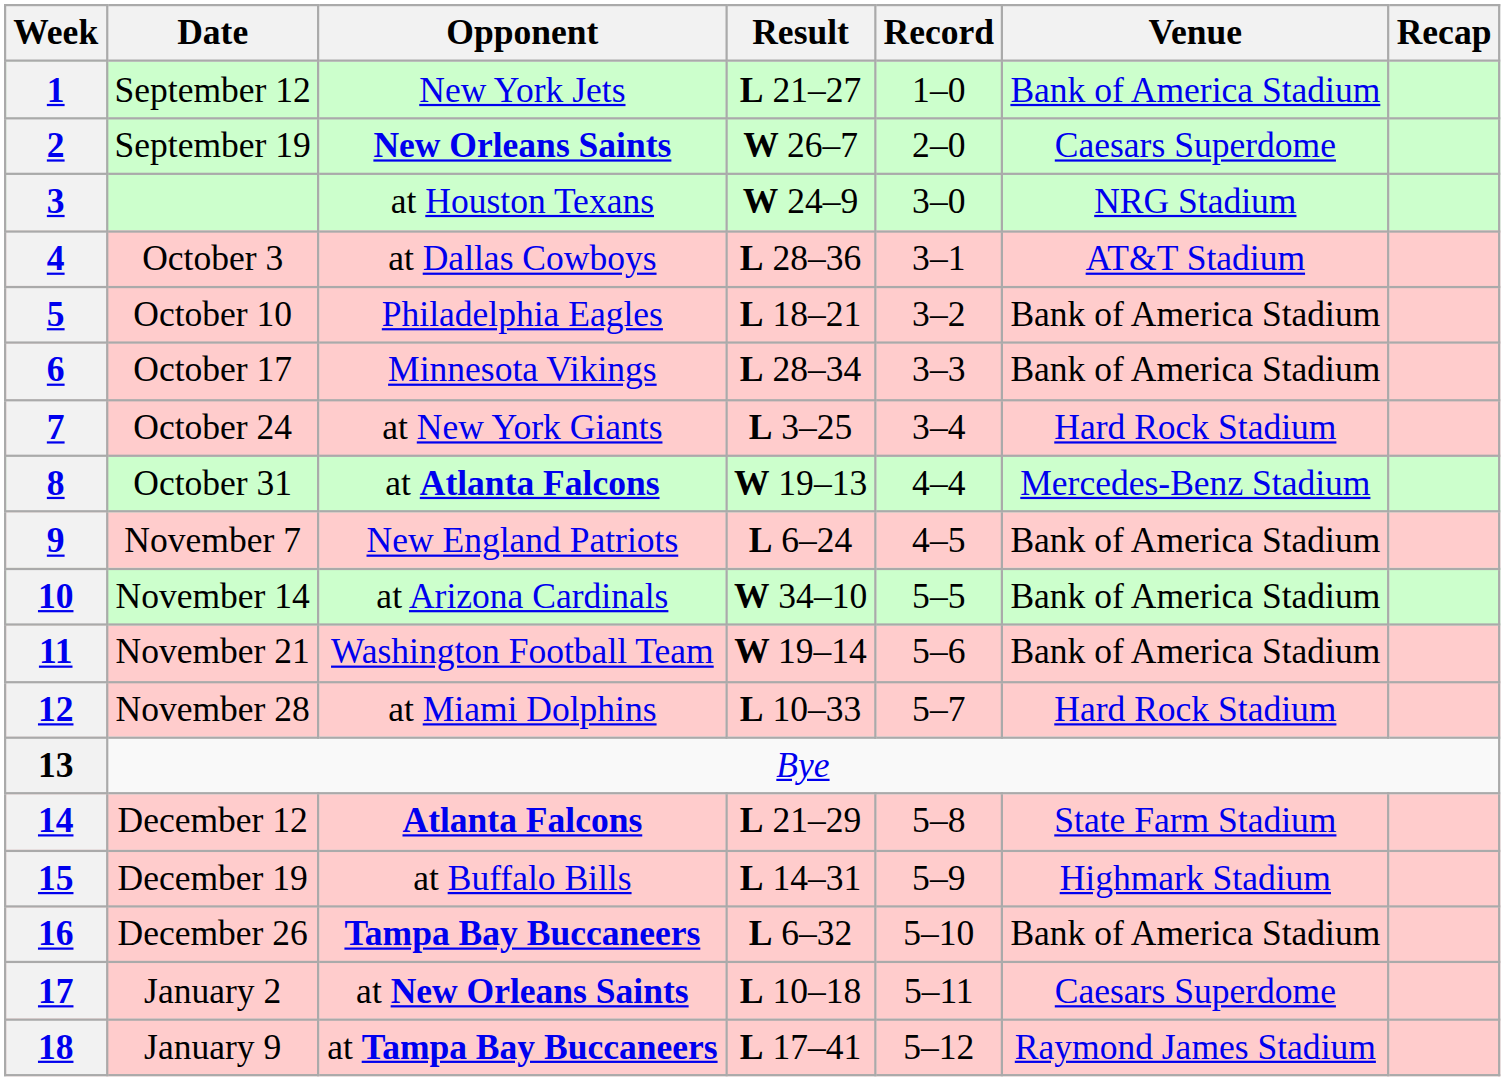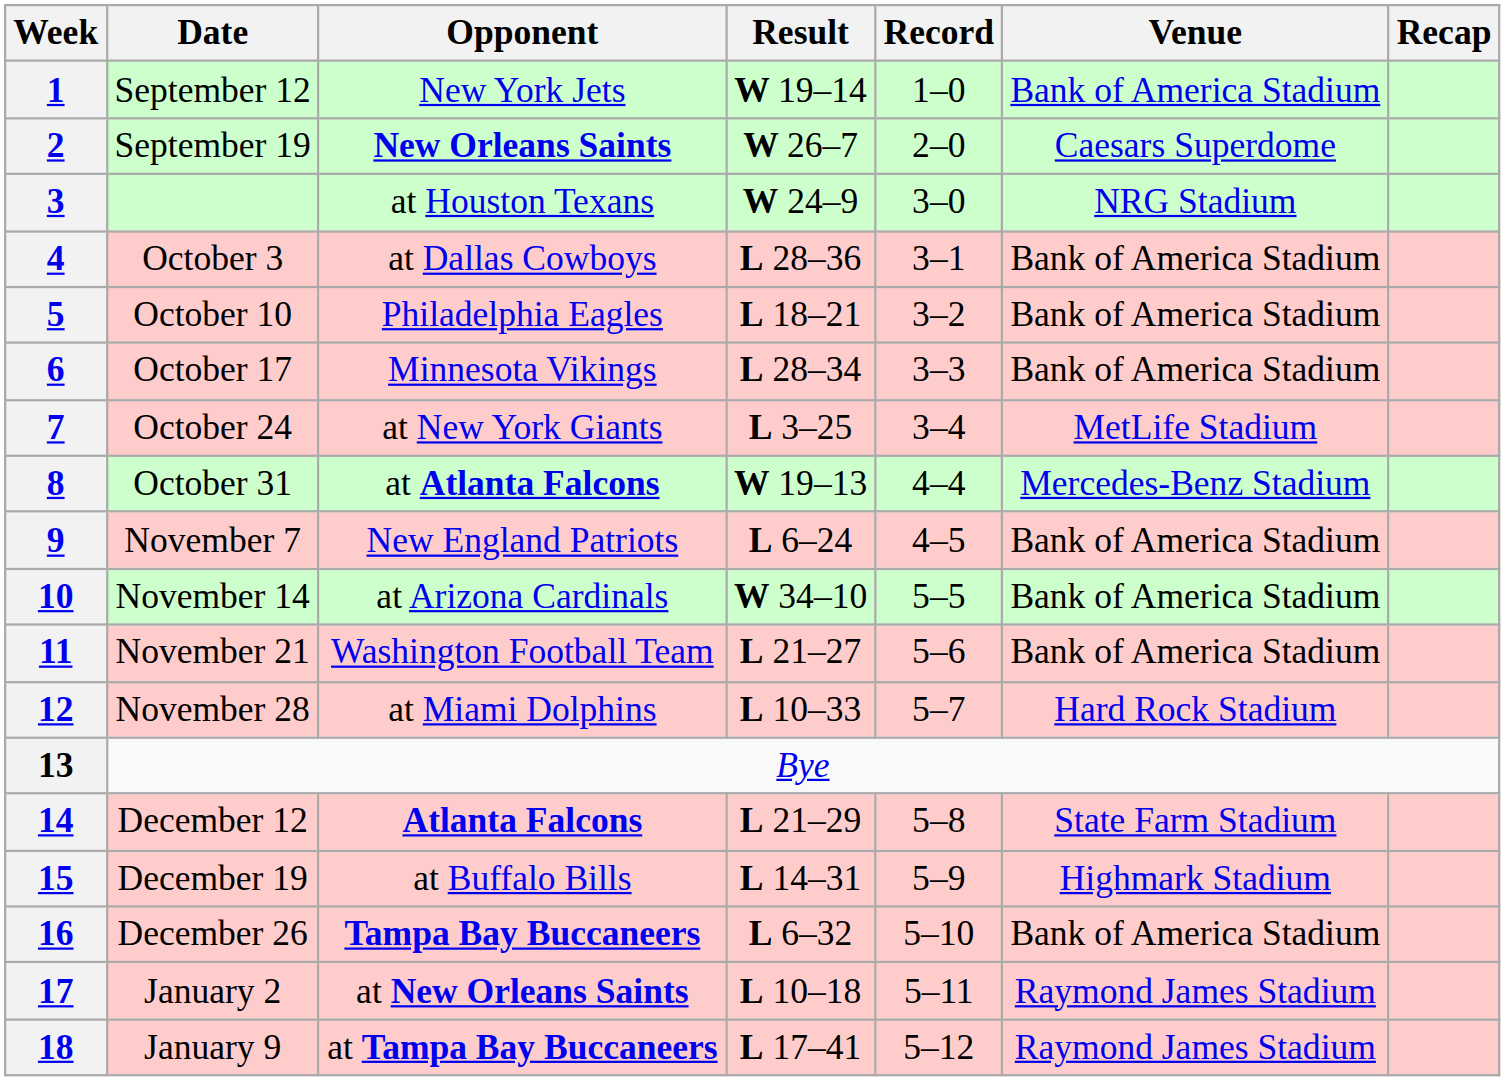1 | Result: L 21–27 -> W 19–14
4 | Venue: AT&T Stadium -> Bank of America Stadium
7 | Venue: Hard Rock Stadium -> MetLife Stadium
11 | Result: W 19–14 -> L 21–27
17 | Venue: Caesars Superdome -> Raymond James Stadium
